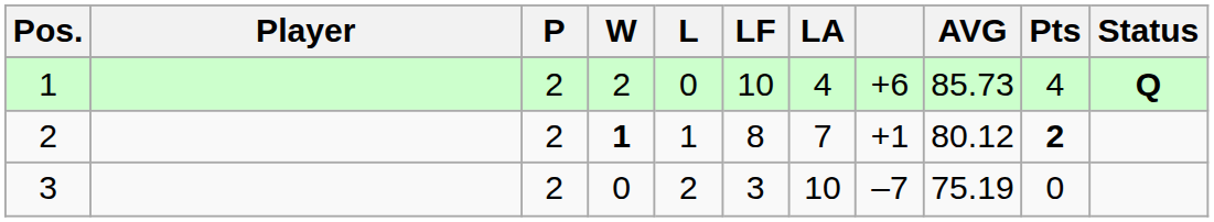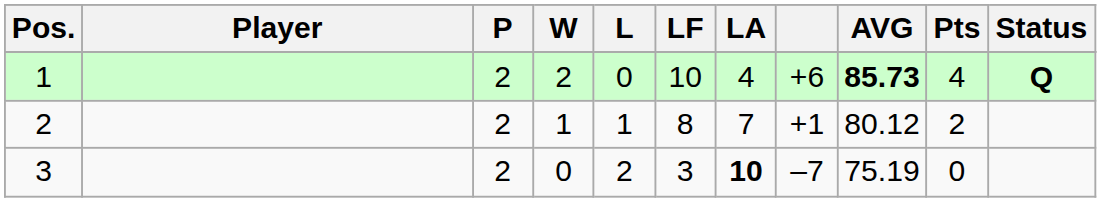row 2 | AVG: normal -> bold
row 3 | W: bold -> normal
row 3 | Pts: bold -> normal
row 4 | LA: normal -> bold
